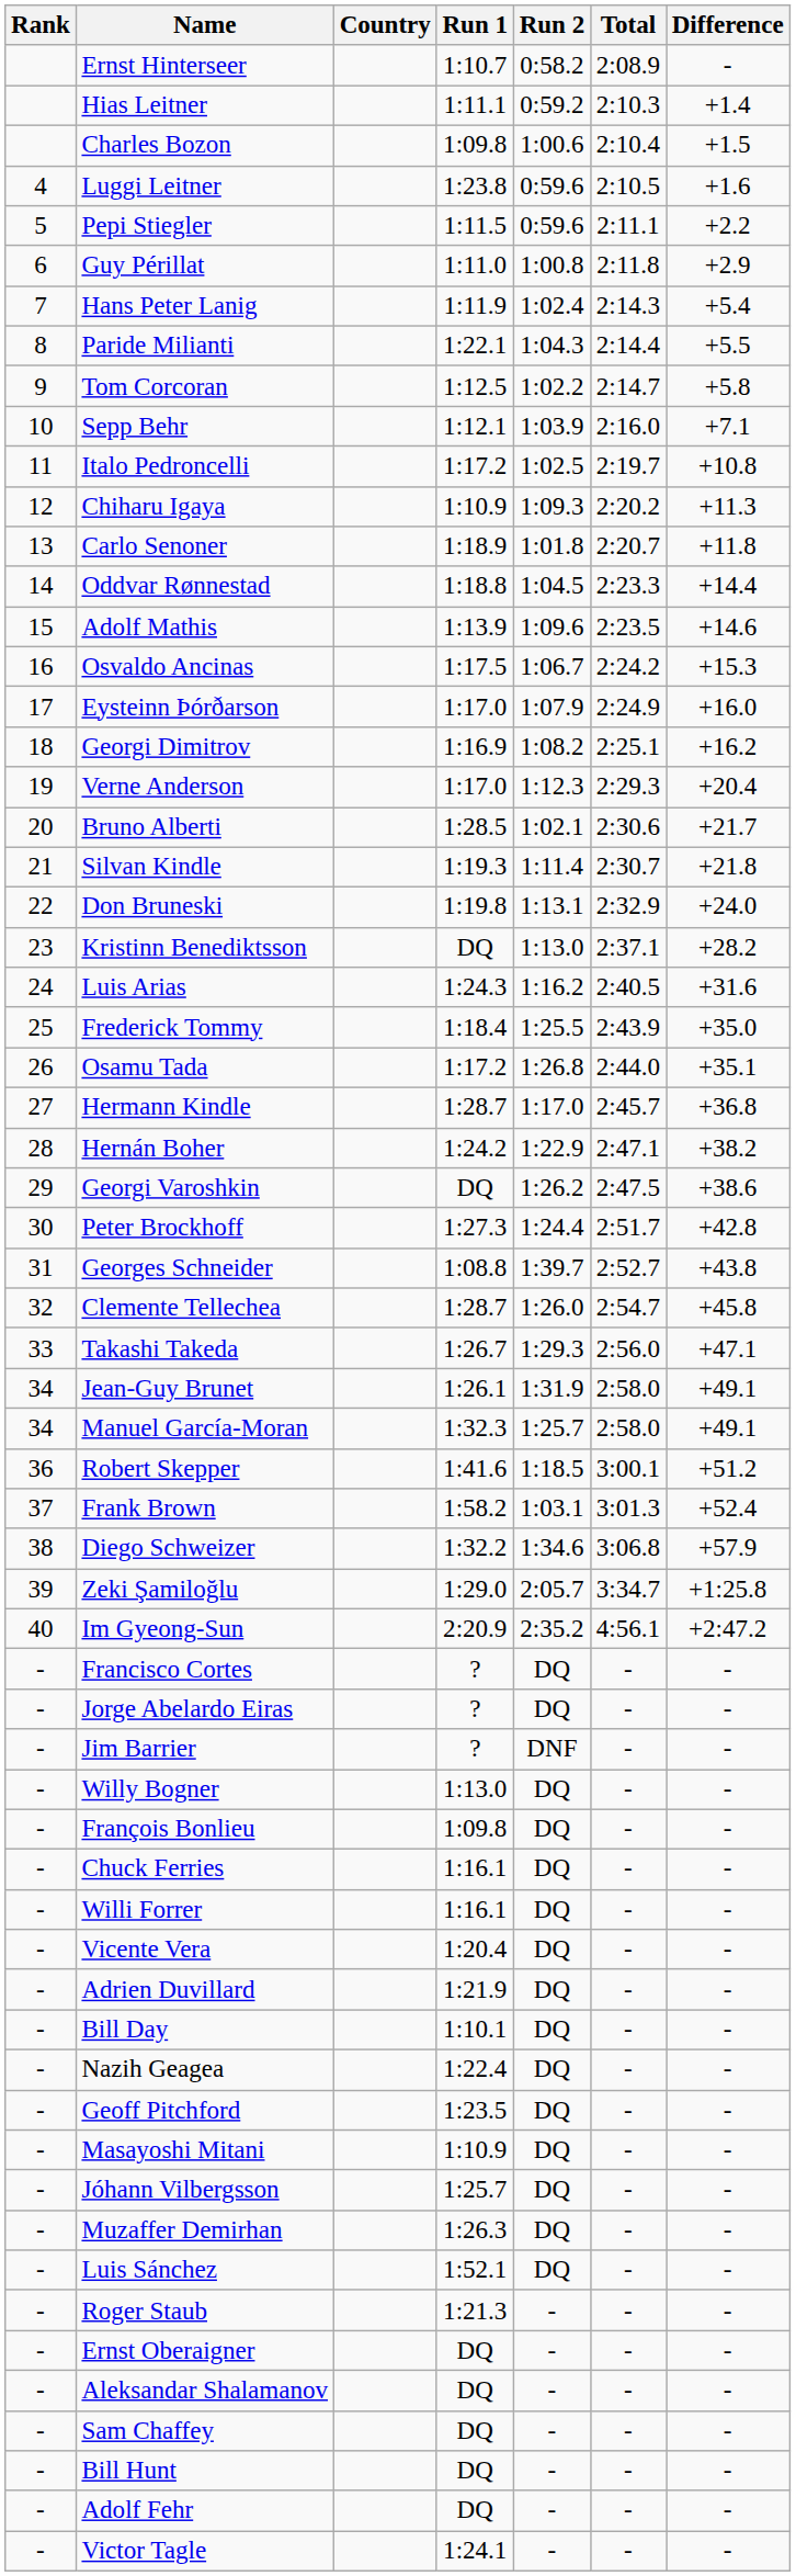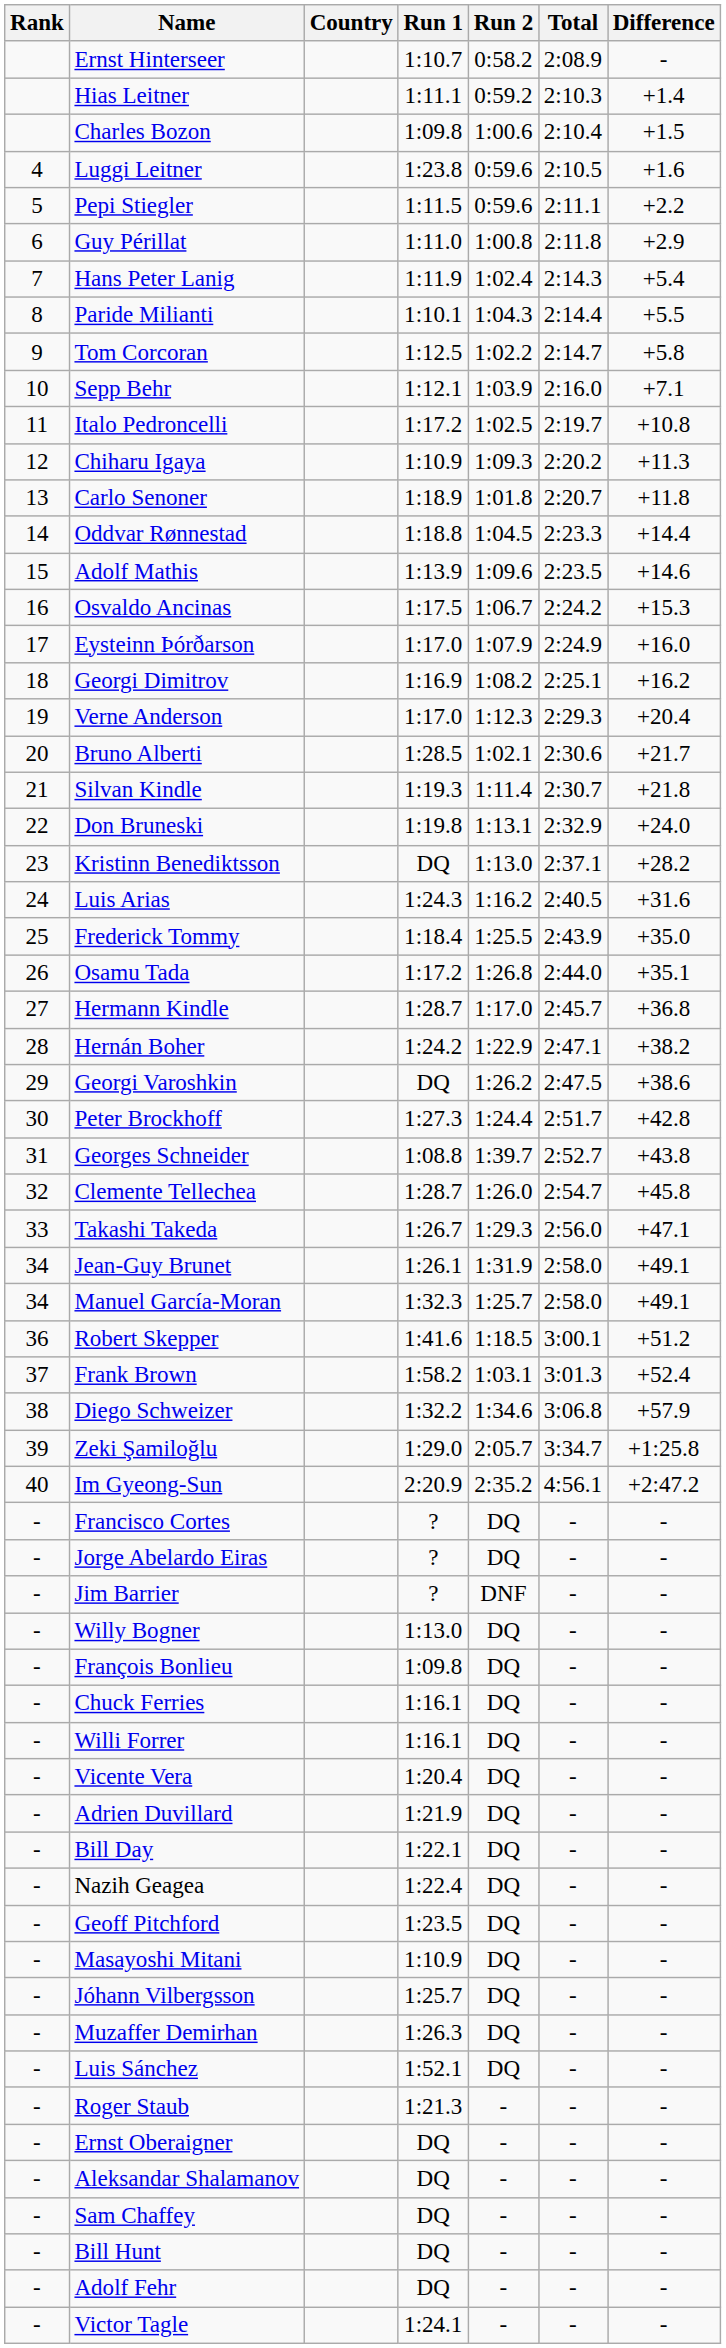Paride Milianti | Run 1: 1:22.1 -> 1:10.1
Bill Day | Run 1: 1:10.1 -> 1:22.1
